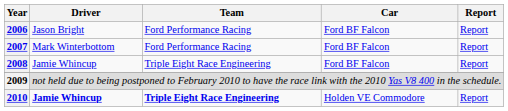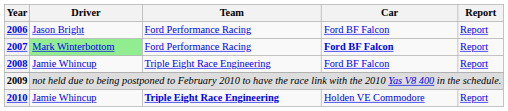2007 | Driver: no background -> lightgreen background
2007 | Car: normal -> bold
2010 | Driver: bold -> normal
